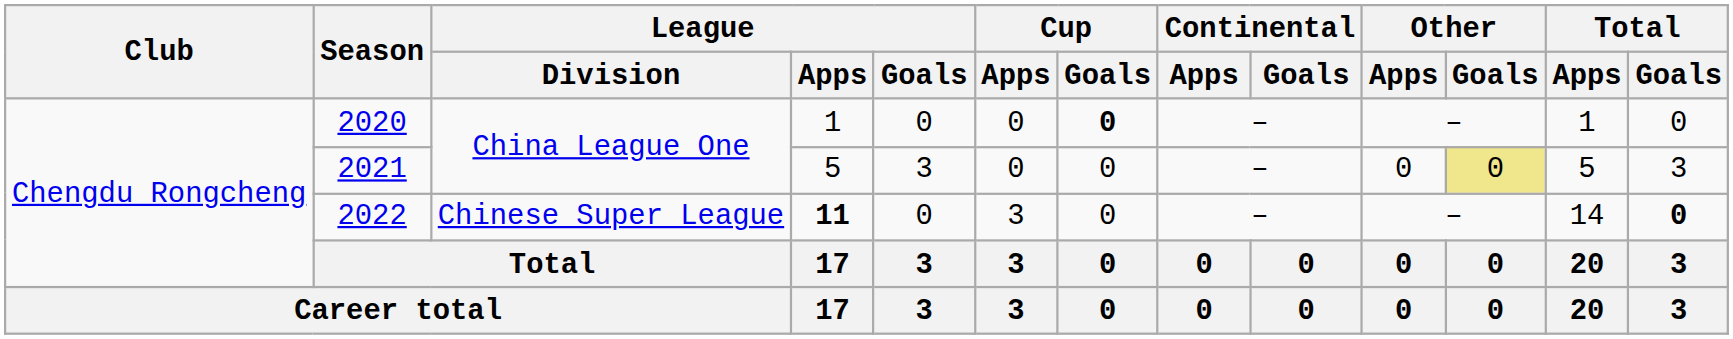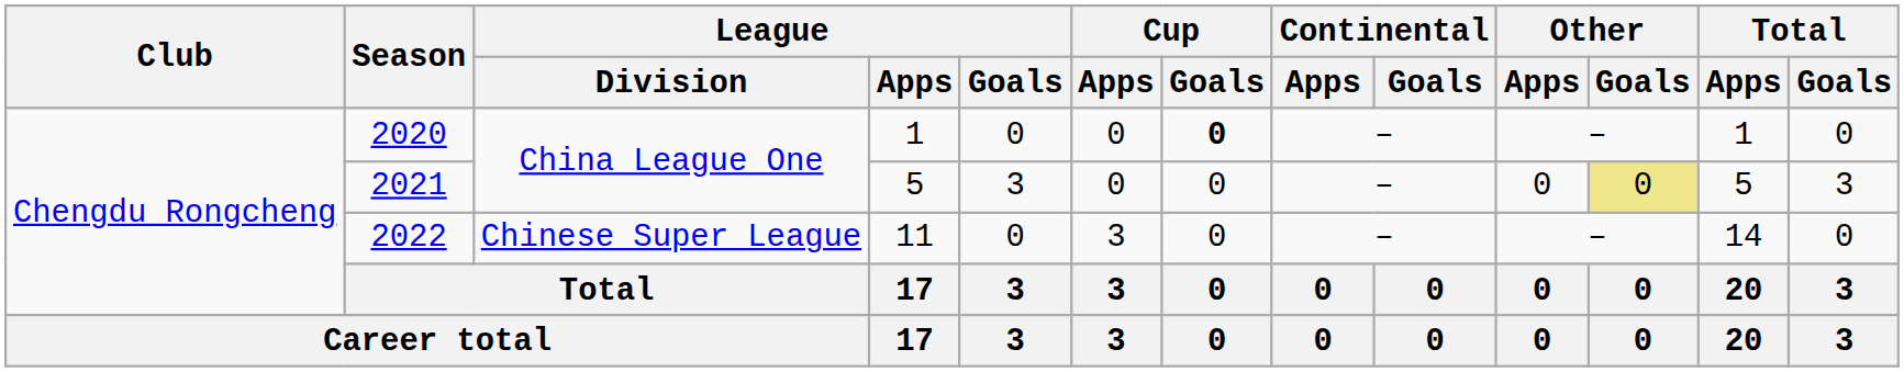2022 | League / Apps: bold -> normal
2022 | Total / Goals: bold -> normal
